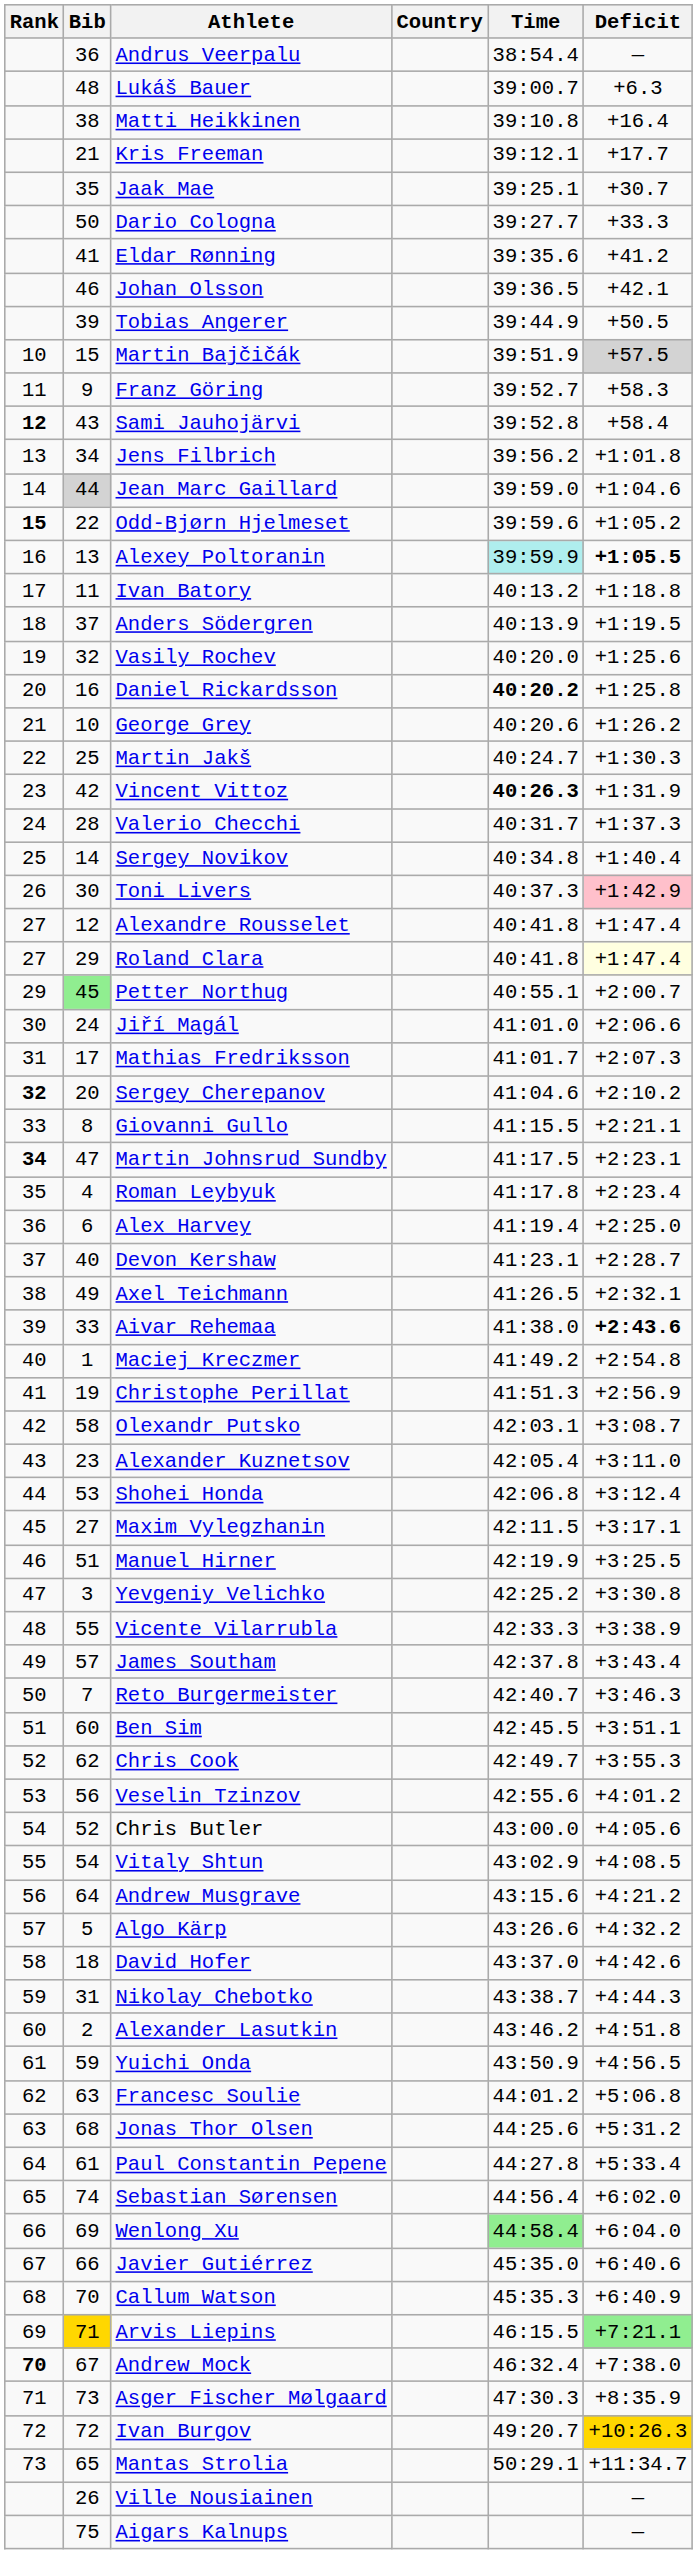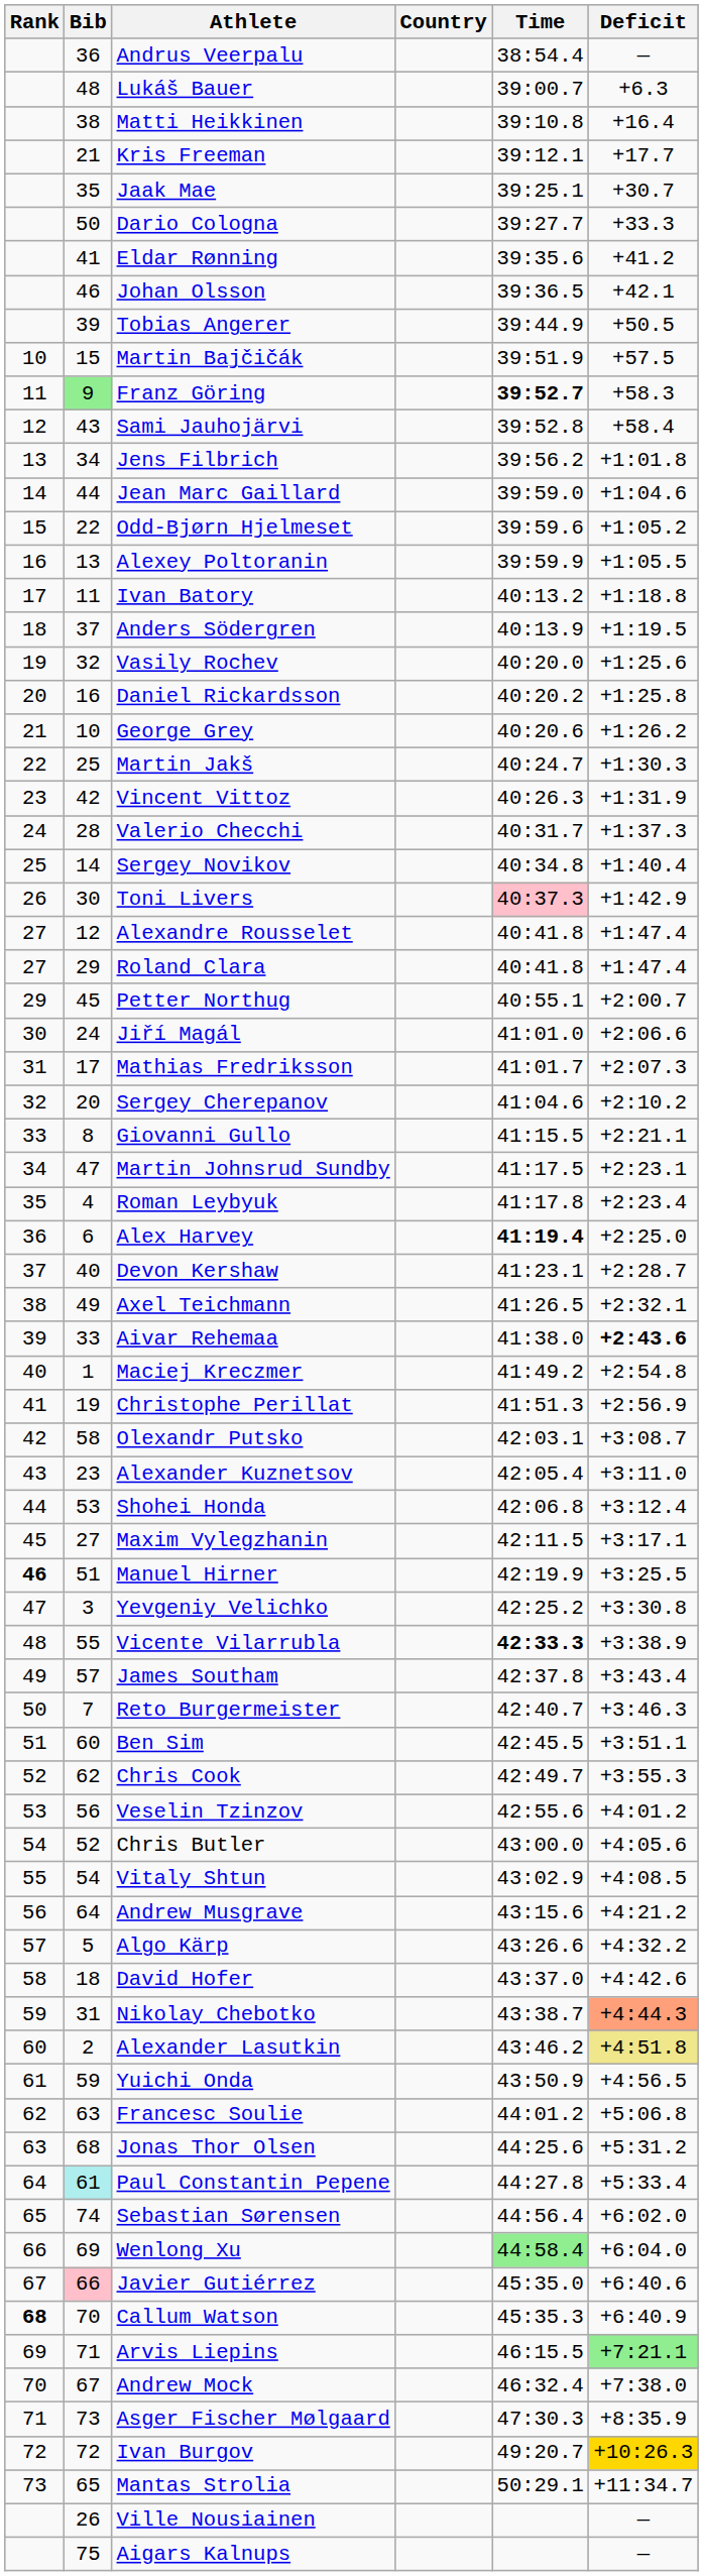Martin Bajčičák | Deficit: lightgrey background -> no background
Franz Göring | Bib: no background -> lightgreen background
Franz Göring | Time: normal -> bold
Sami Jauhojärvi | Rank: bold -> normal
Jean Marc Gaillard | Bib: lightgrey background -> no background
Odd-Bjørn Hjelmeset | Rank: bold -> normal
Alexey Poltoranin | Time: paleturquoise background -> no background
Alexey Poltoranin | Deficit: bold -> normal
Daniel Rickardsson | Time: bold -> normal
Vincent Vittoz | Time: bold -> normal
Toni Livers | Time: no background -> pink background
Toni Livers | Deficit: pink background -> no background
Roland Clara | Deficit: lightyellow background -> no background
Petter Northug | Bib: lightgreen background -> no background
Sergey Cherepanov | Rank: bold -> normal
Martin Johnsrud Sundby | Rank: bold -> normal
Alex Harvey | Time: normal -> bold
Manuel Hirner | Rank: normal -> bold
Vicente Vilarrubla | Time: normal -> bold
Nikolay Chebotko | Deficit: no background -> lightsalmon background
Alexander Lasutkin | Deficit: no background -> khaki background
Paul Constantin Pepene | Bib: no background -> paleturquoise background
Javier Gutiérrez | Bib: no background -> pink background
Callum Watson | Rank: normal -> bold
Arvis Liepins | Bib: gold background -> no background
Andrew Mock | Rank: bold -> normal
